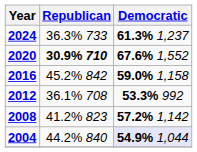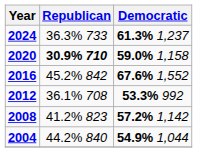2020 | Democratic: 67.6% 1,552 -> 59.0% 1,158
2016 | Democratic: 59.0% 1,158 -> 67.6% 1,552
2004 | Democratic: lavender background -> no background
